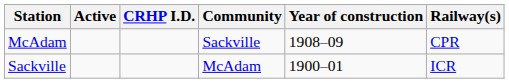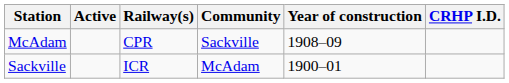columns swapped: Railway(s) <-> CRHP I.D.
